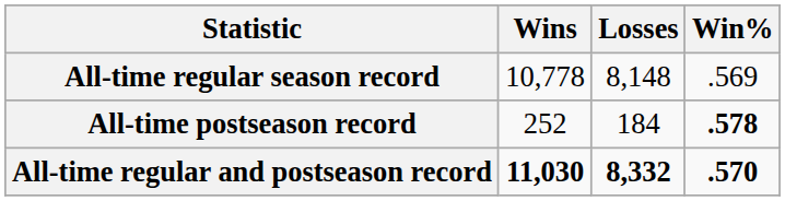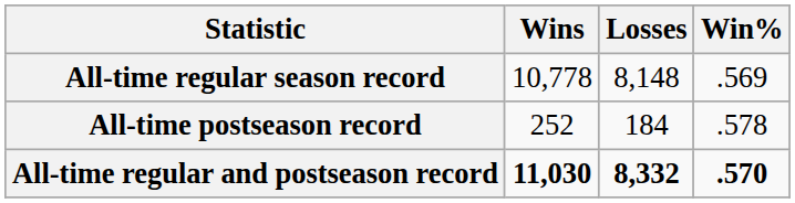row 3 | Win%: bold -> normal
